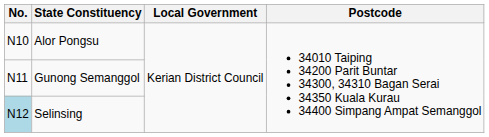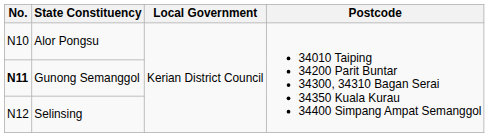Gunong Semanggol | No.: normal -> bold
Selinsing | No.: lightblue background -> no background
